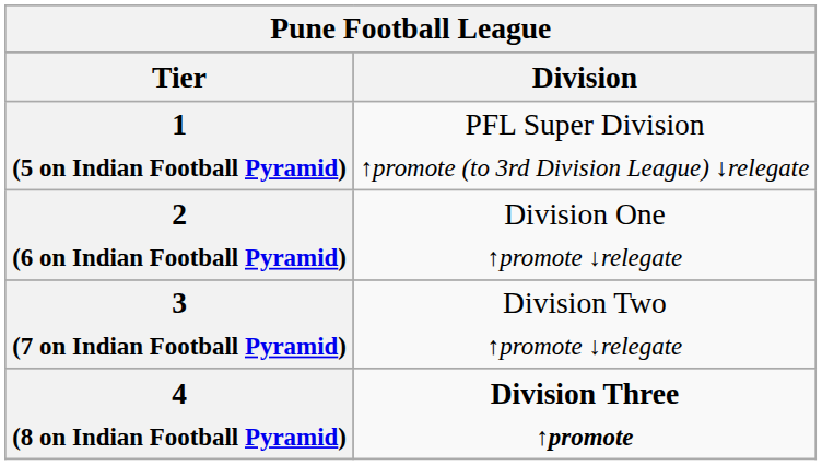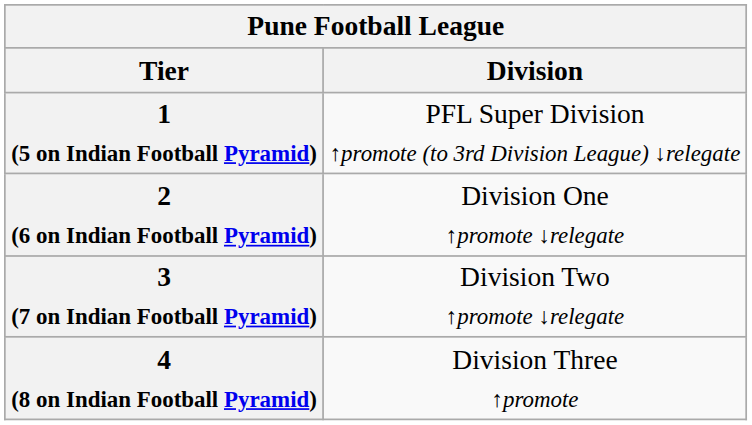4 (8 on Indian Football Pyramid) | Division: bold -> normal
